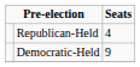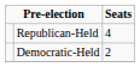Democratic-Held | column 3: 9 -> 2
